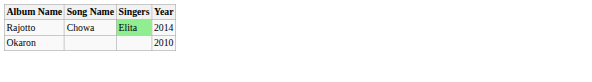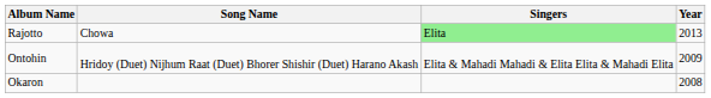Rajotto | Year: 2014 -> 2013
+ row: Ontohin | Hridoy (Duet) Nijhum Raat (Duet) Bhorer Shishir (Duet) Harano Akash | Elita & Mahadi Mahadi & Elita Elita & Mahadi Elita | 2009
Okaron | Year: 2010 -> 2008
